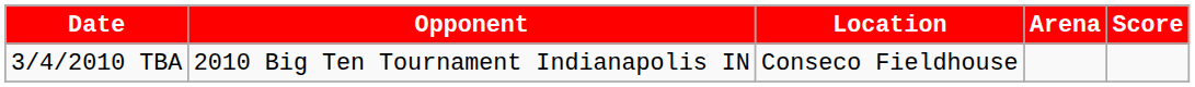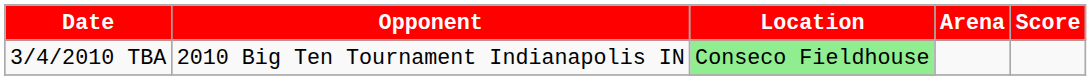3/4/2010 TBA | Location: no background -> lightgreen background
